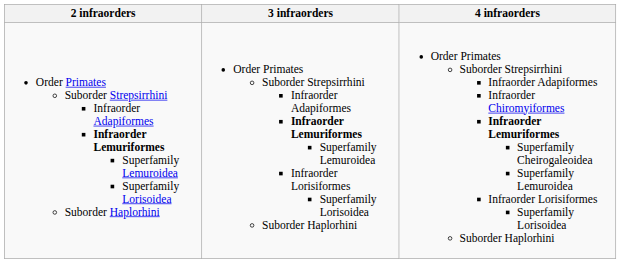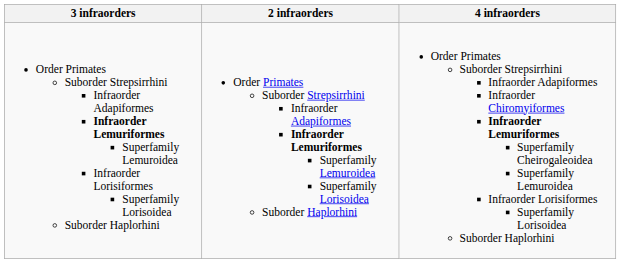columns swapped: 2 infraorders <-> 3 infraorders
